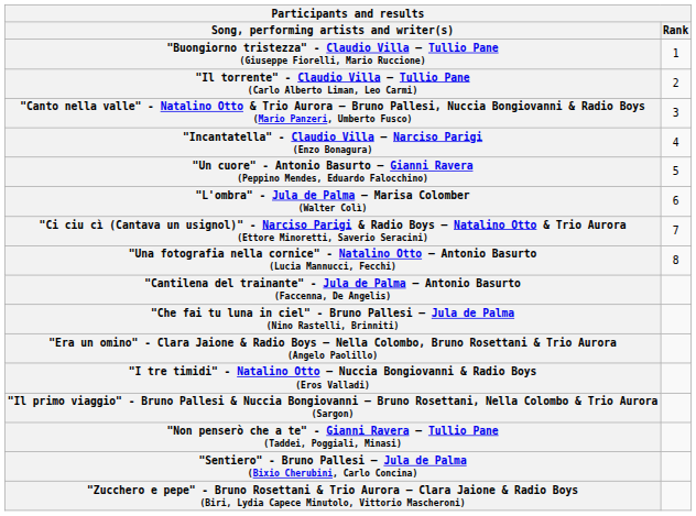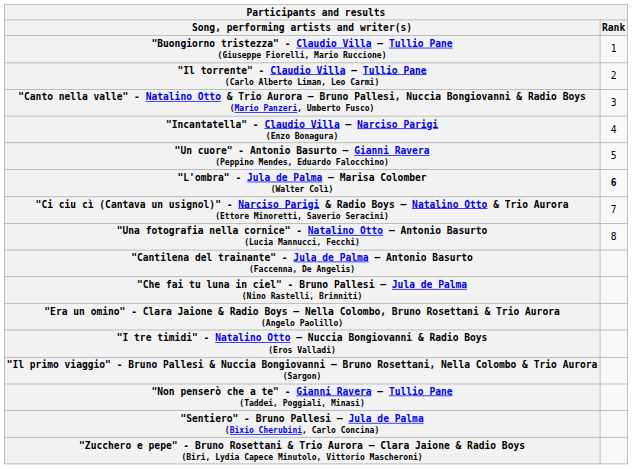"L'ombra" - Jula de Palma – Marisa Colomber (Walter Colì) | Rank: normal -> bold
